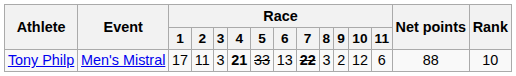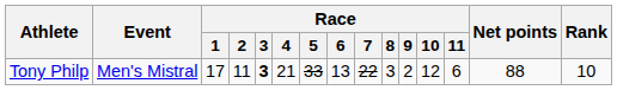Tony Philp | Race / 3: normal -> bold
Tony Philp | Race / 4: bold -> normal
Tony Philp | Race / 7: bold -> normal
